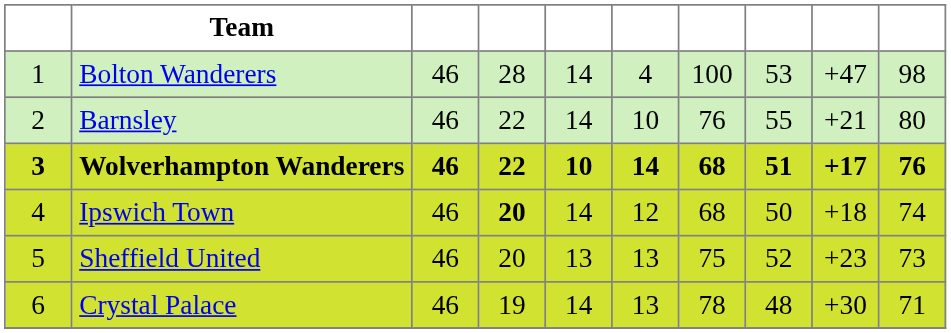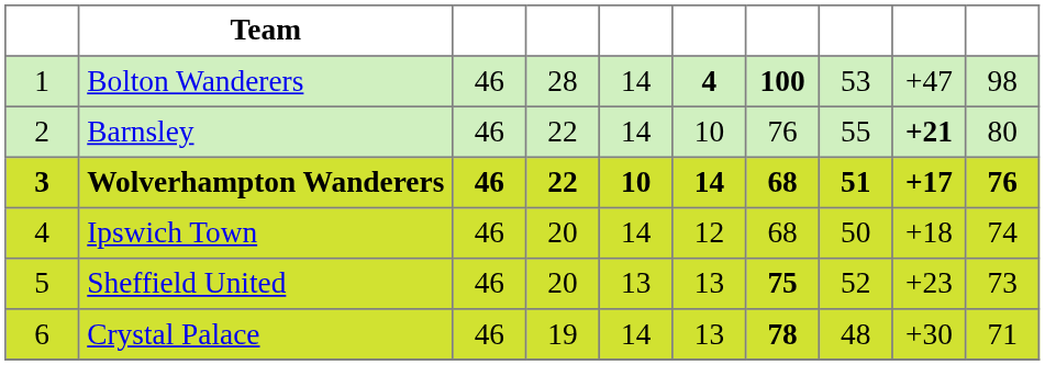Bolton Wanderers | column 6: normal -> bold
Bolton Wanderers | column 7: normal -> bold
Barnsley | column 9: normal -> bold
Ipswich Town | column 4: bold -> normal
Sheffield United | column 7: normal -> bold
Crystal Palace | column 7: normal -> bold
